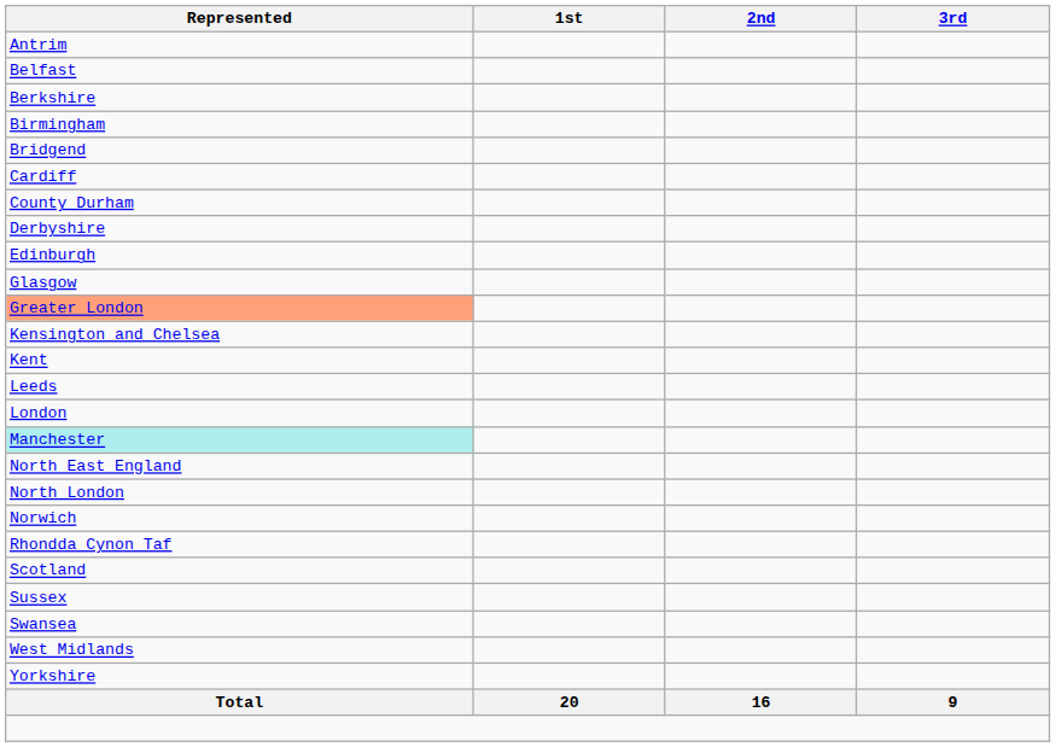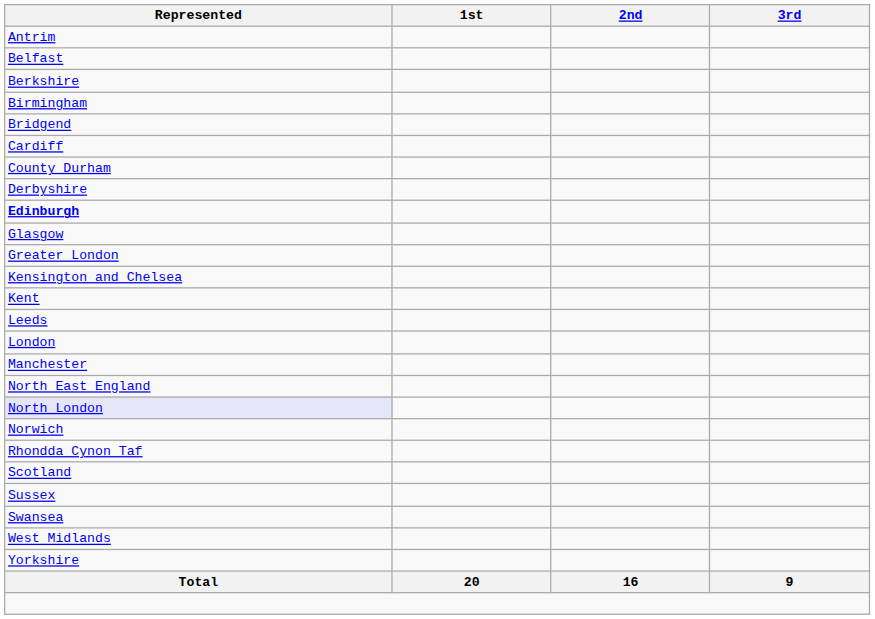Edinburgh | Represented: normal -> bold
Greater London | Represented: lightsalmon background -> no background
Manchester | Represented: paleturquoise background -> no background
North London | Represented: no background -> lavender background
